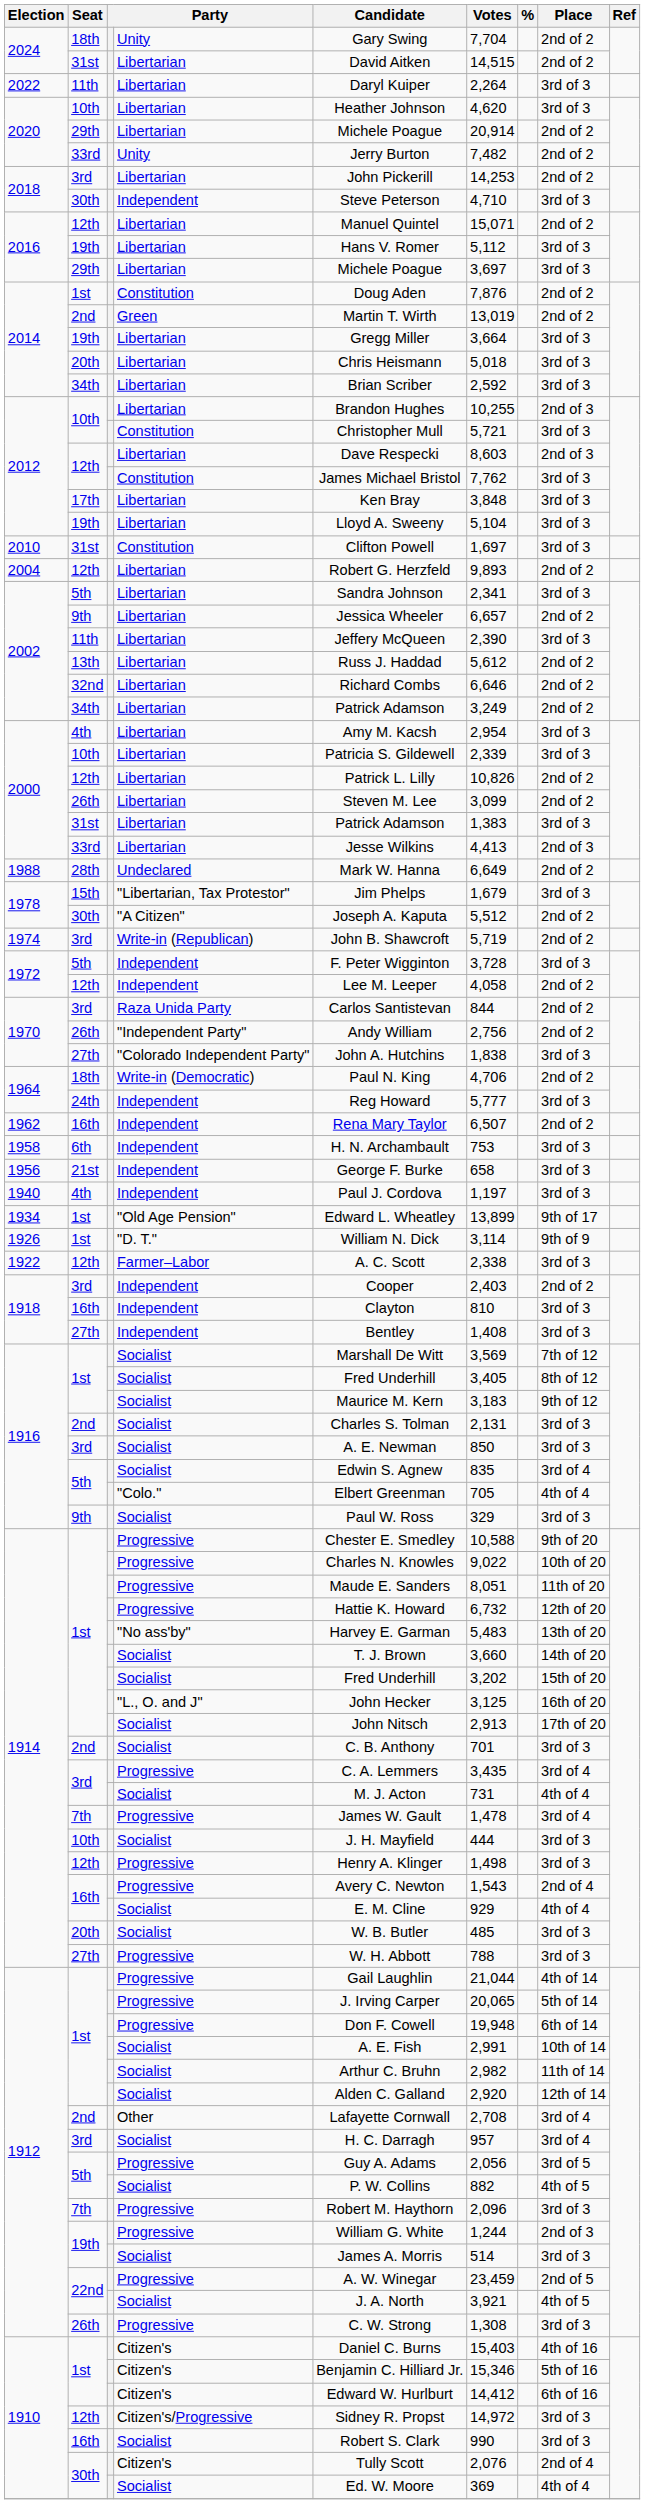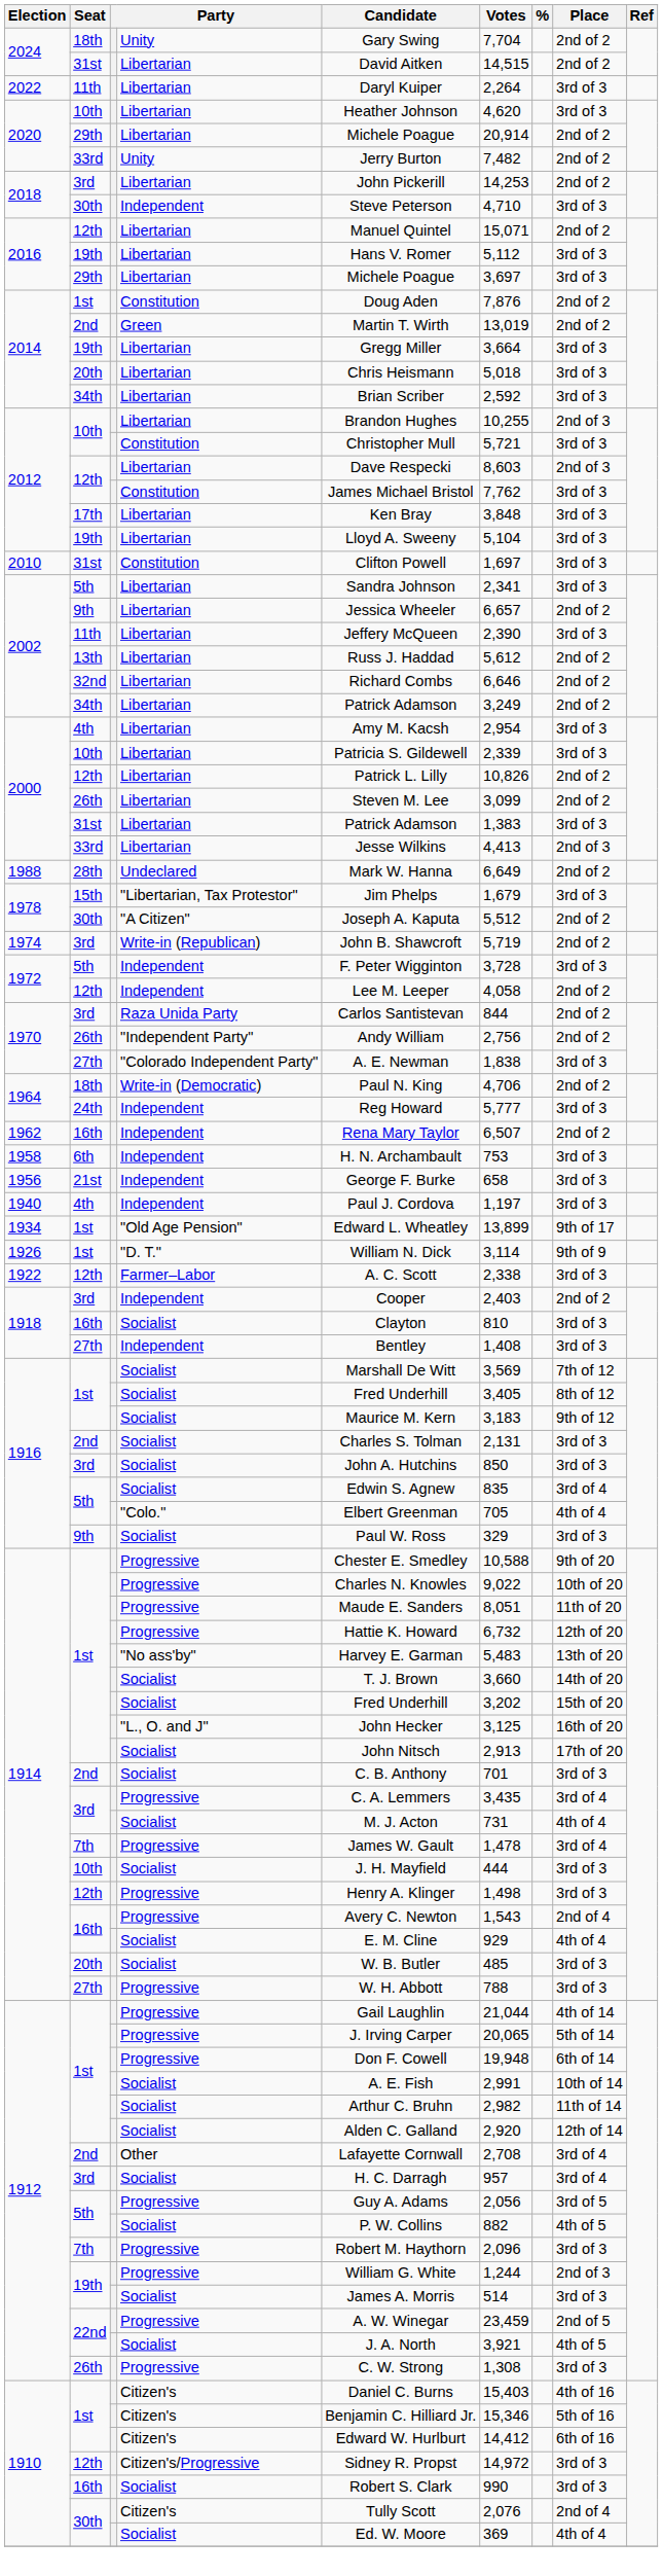- row: 2004 | 12th | Libertarian | Robert G. Herzfeld | 9,893 | 2nd of 2
1970 / 27th | Candidate: John A. Hutchins -> A. E. Newman
1918 / 16th | column 4: Independent -> Socialist
1916 / 3rd | Candidate: A. E. Newman -> John A. Hutchins
